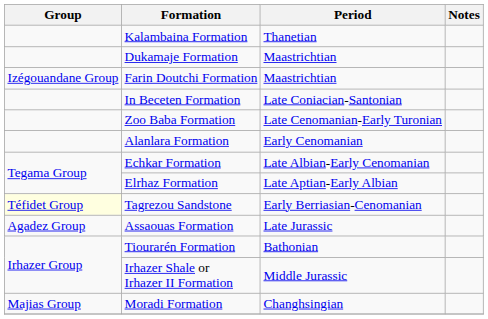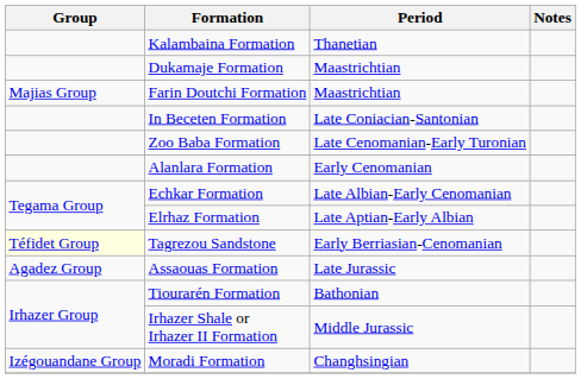Farin Doutchi Formation | Group: Izégouandane Group -> Majias Group
Moradi Formation | Group: Majias Group -> Izégouandane Group
